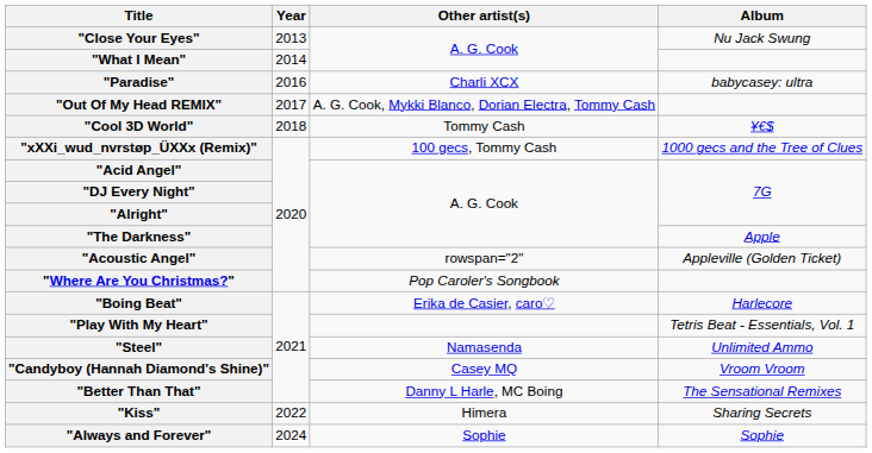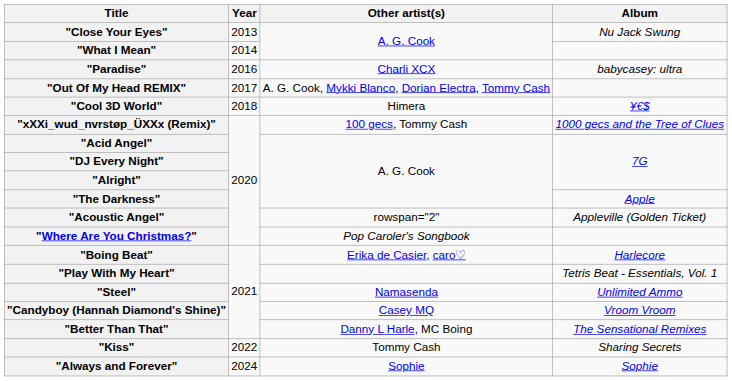"Cool 3D World" | Other artist(s): Tommy Cash -> Himera
"Kiss" | Other artist(s): Himera -> Tommy Cash
